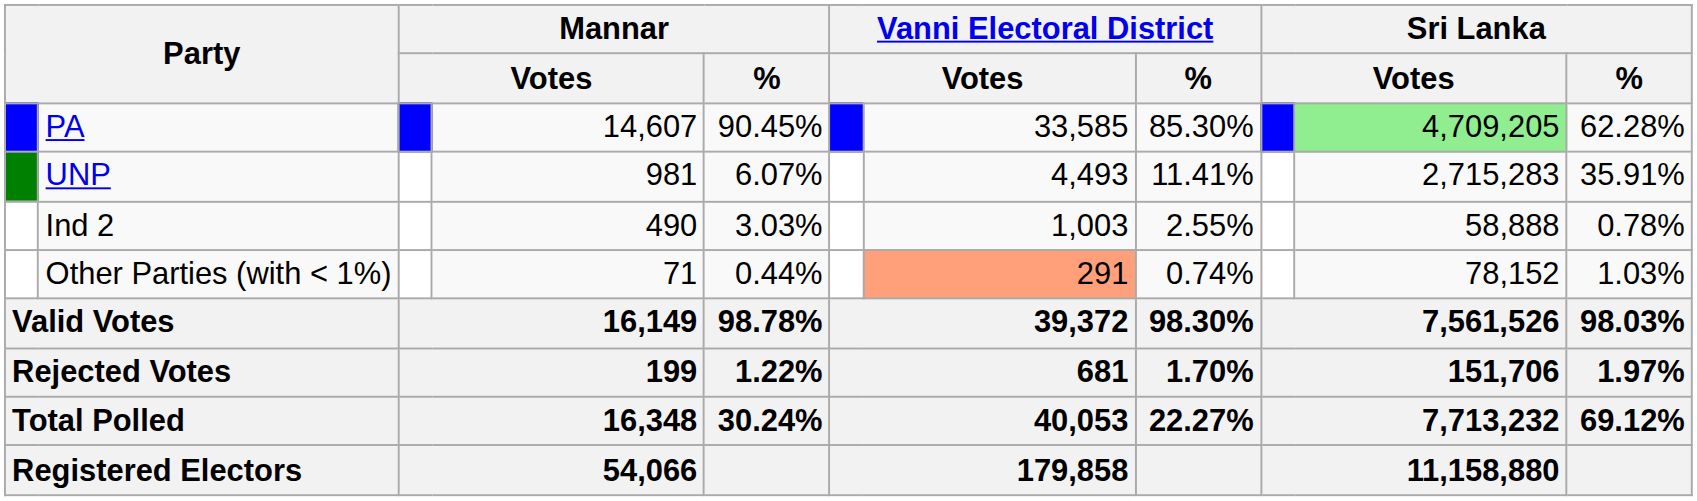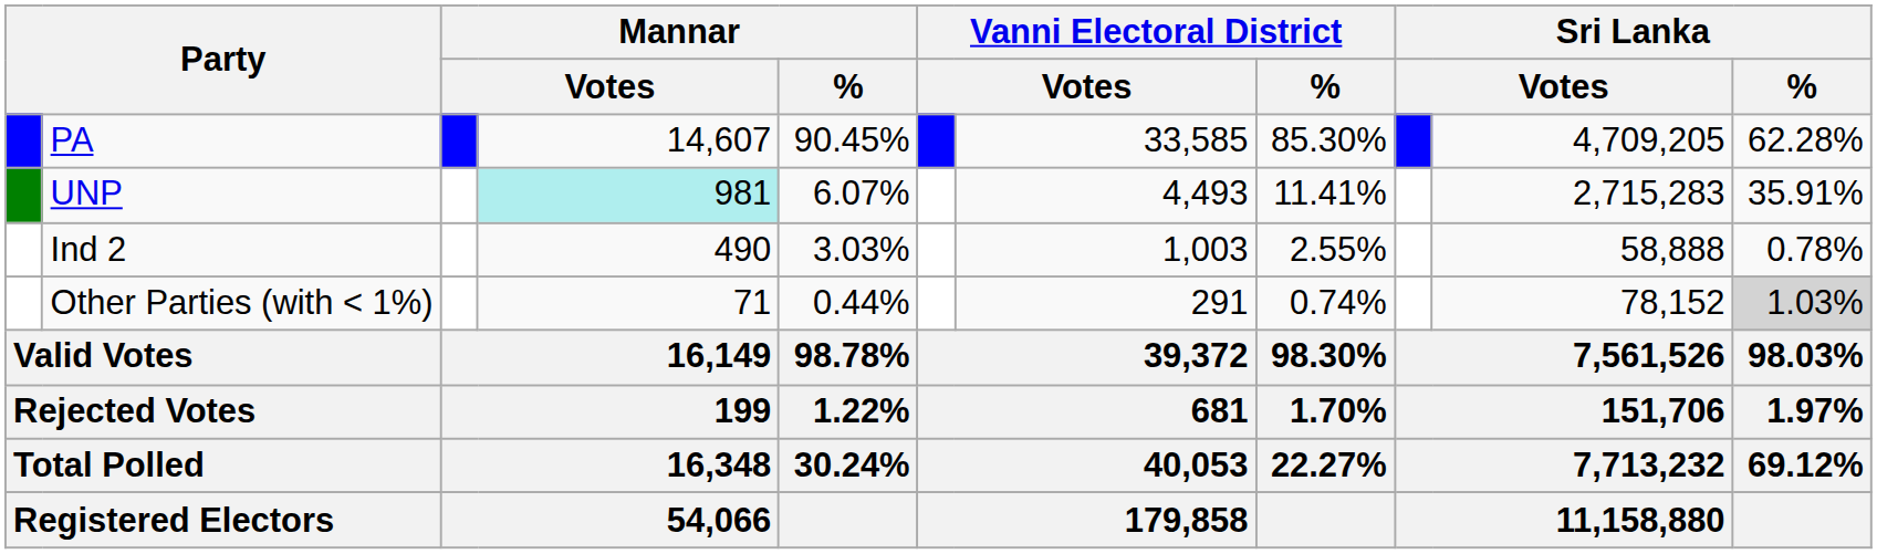PA | column 10: lightgreen background -> no background
UNP | column 4: no background -> paleturquoise background
Other Parties (with < 1%) | column 7: lightsalmon background -> no background
Other Parties (with < 1%) | Sri Lanka / %: no background -> lightgrey background
